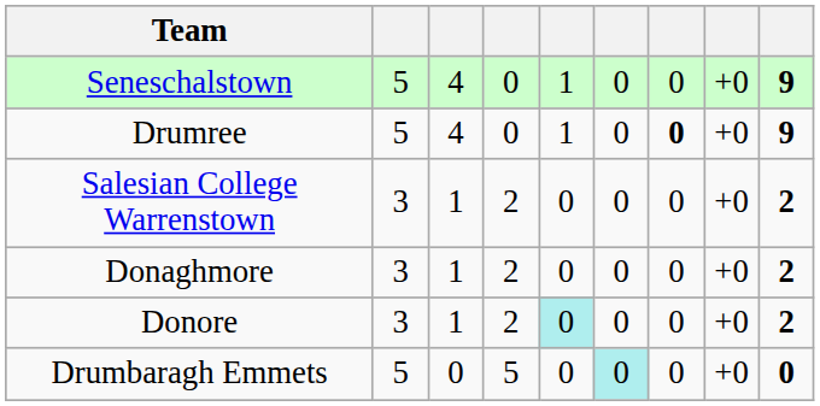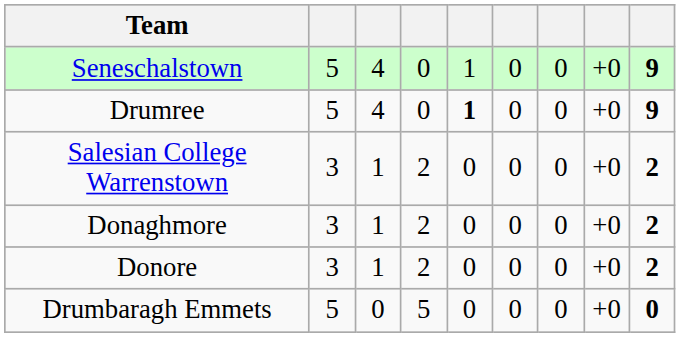Drumree | column 5: normal -> bold
Drumree | column 7: bold -> normal
Donore | column 5: paleturquoise background -> no background
Drumbaragh Emmets | column 6: paleturquoise background -> no background
